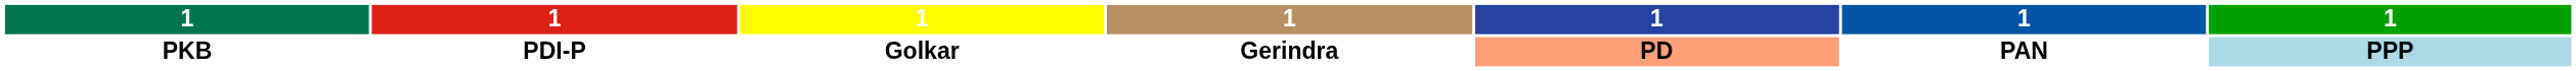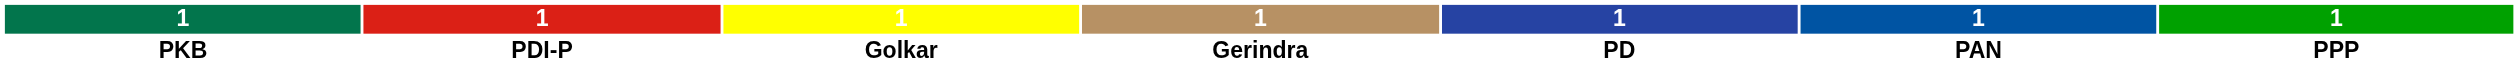PKB | column 5: lightsalmon background -> no background
PKB | column 7: lightblue background -> no background
